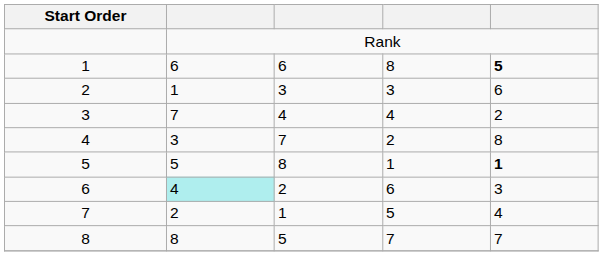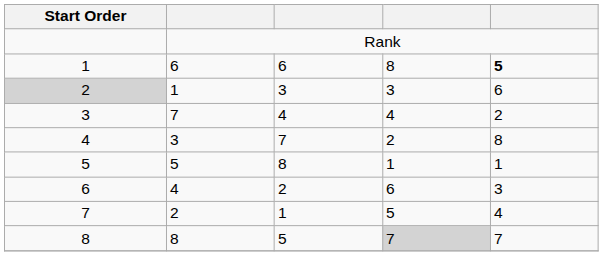row 4 | Start Order: no background -> lightgrey background
row 7 | column 5: bold -> normal
row 8 | column 2: paleturquoise background -> no background
row 10 | column 4: no background -> lightgrey background
